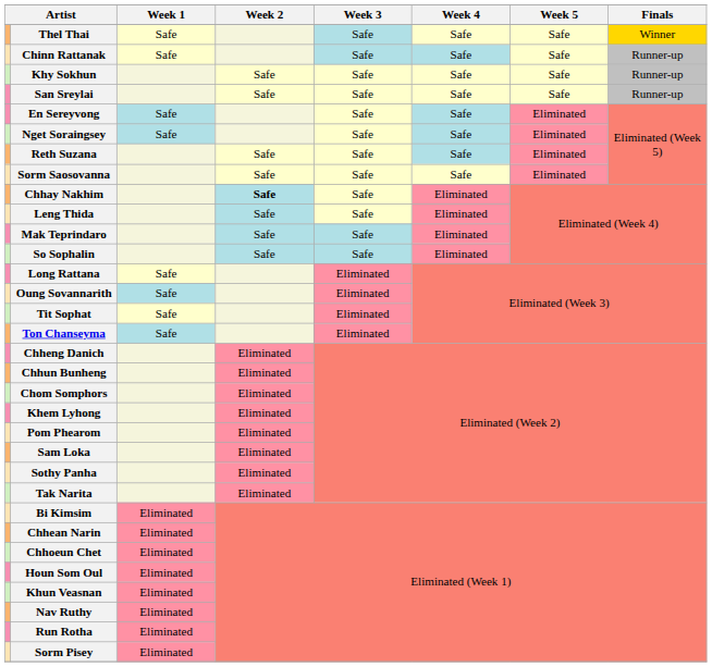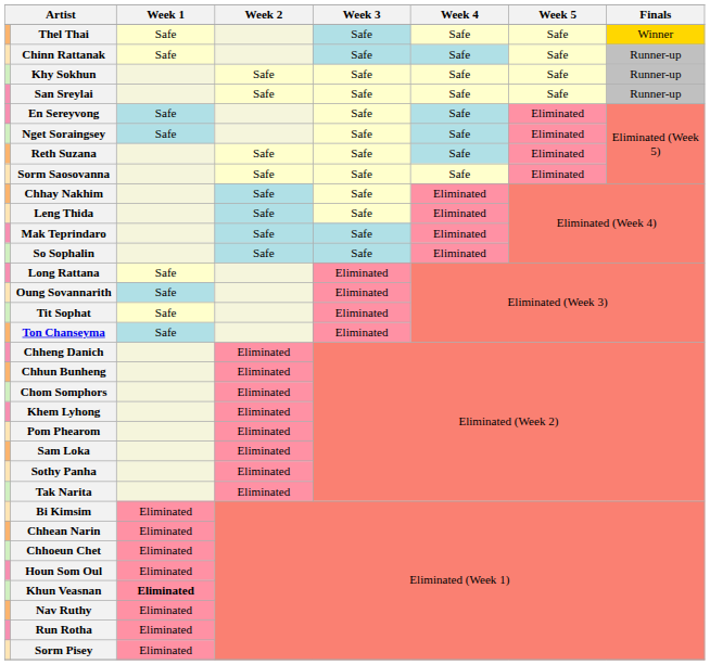Chhay Nakhim | Week 2: bold -> normal
Khun Veasnan | Week 1: normal -> bold
